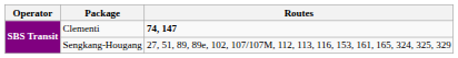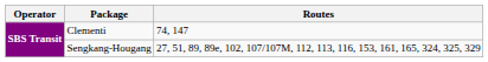Clementi | Routes: bold -> normal
